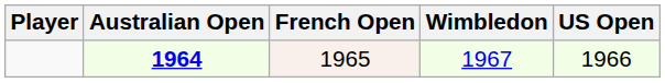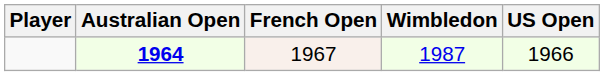row 2 | French Open: 1965 -> 1967
row 2 | Wimbledon: 1967 -> 1987
